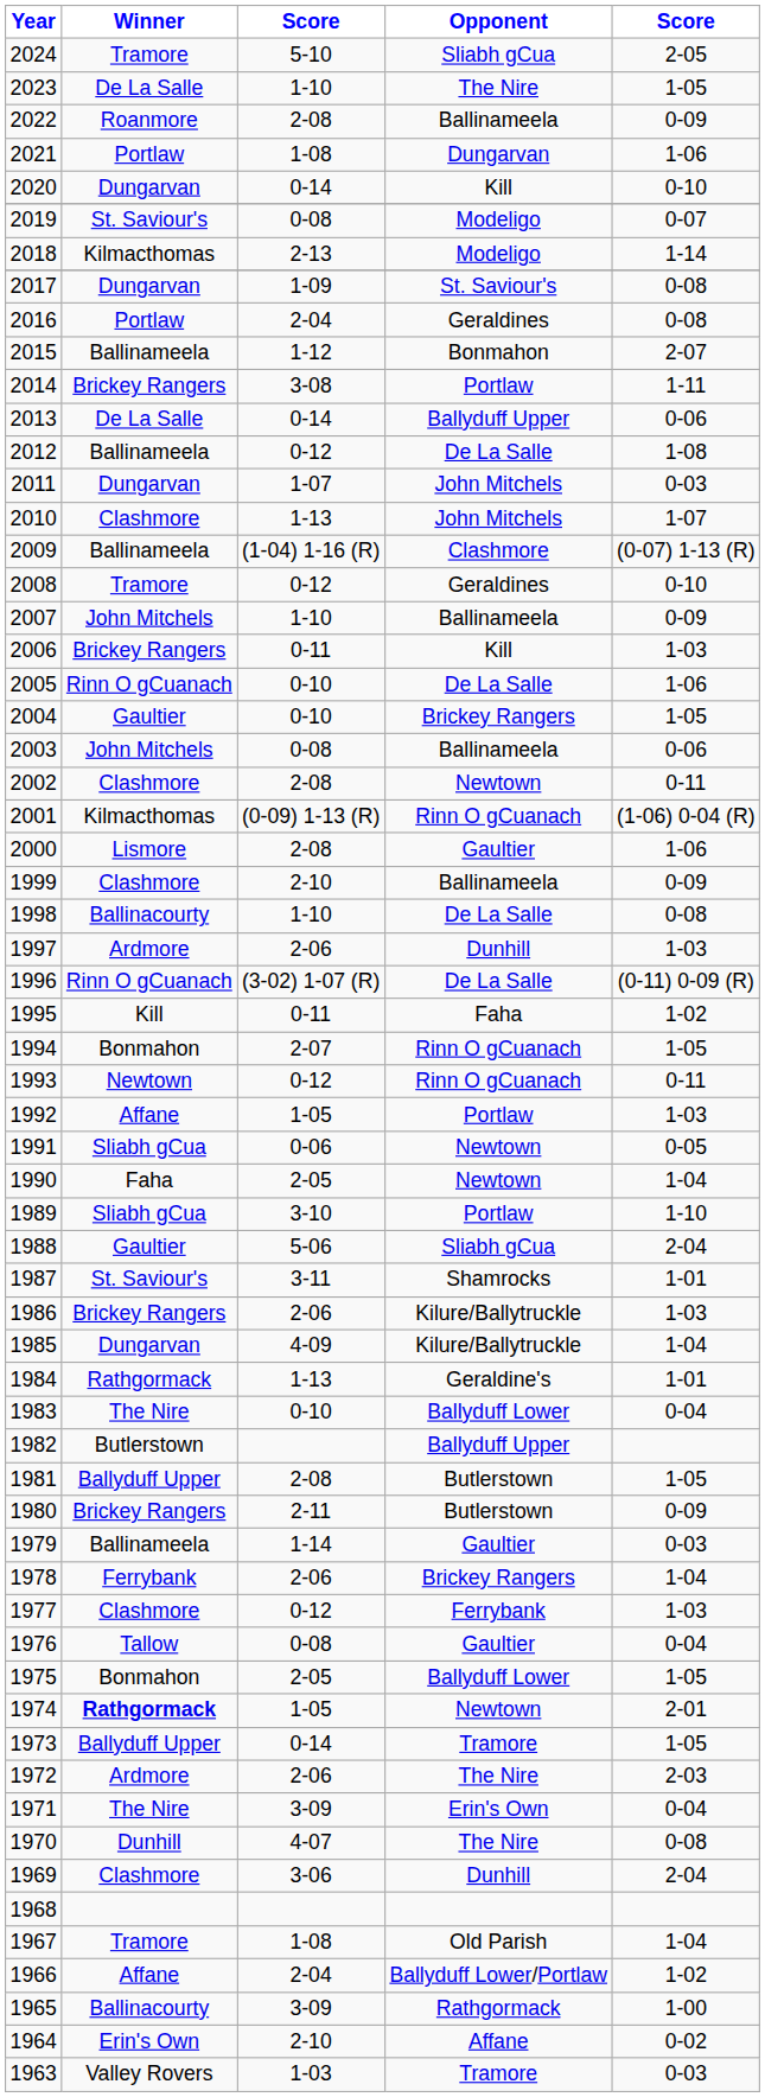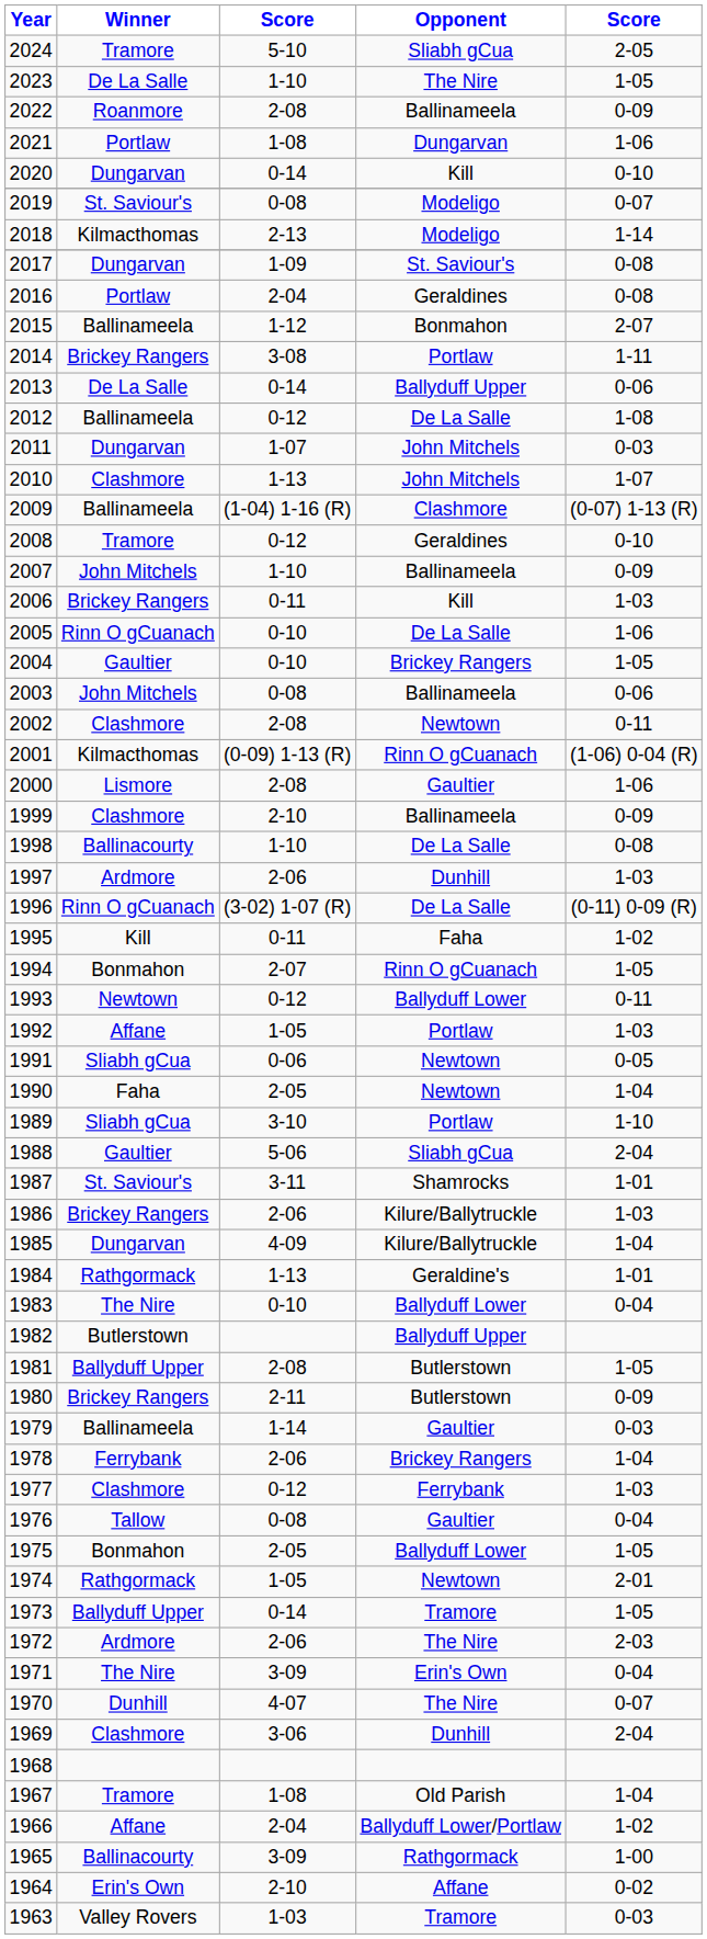1993 | Opponent: Rinn O gCuanach -> Ballyduff Lower
1974 | Winner: bold -> normal
1970 | column 5: 0-08 -> 0-07
